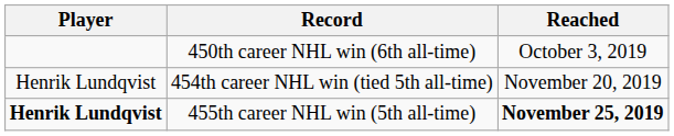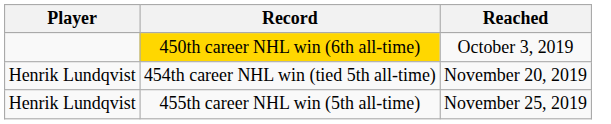row 2 | Record: no background -> gold background
row 4 | Player: bold -> normal
row 4 | Reached: bold -> normal
